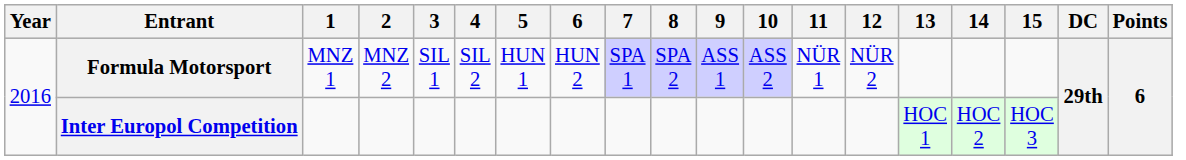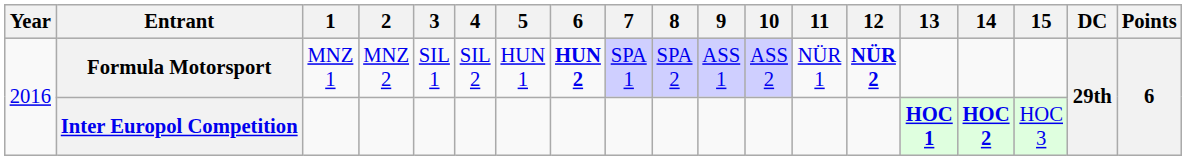Formula Motorsport | 6: normal -> bold
Formula Motorsport | 12: normal -> bold
Inter Europol Competition | 13: normal -> bold
Inter Europol Competition | 14: normal -> bold
